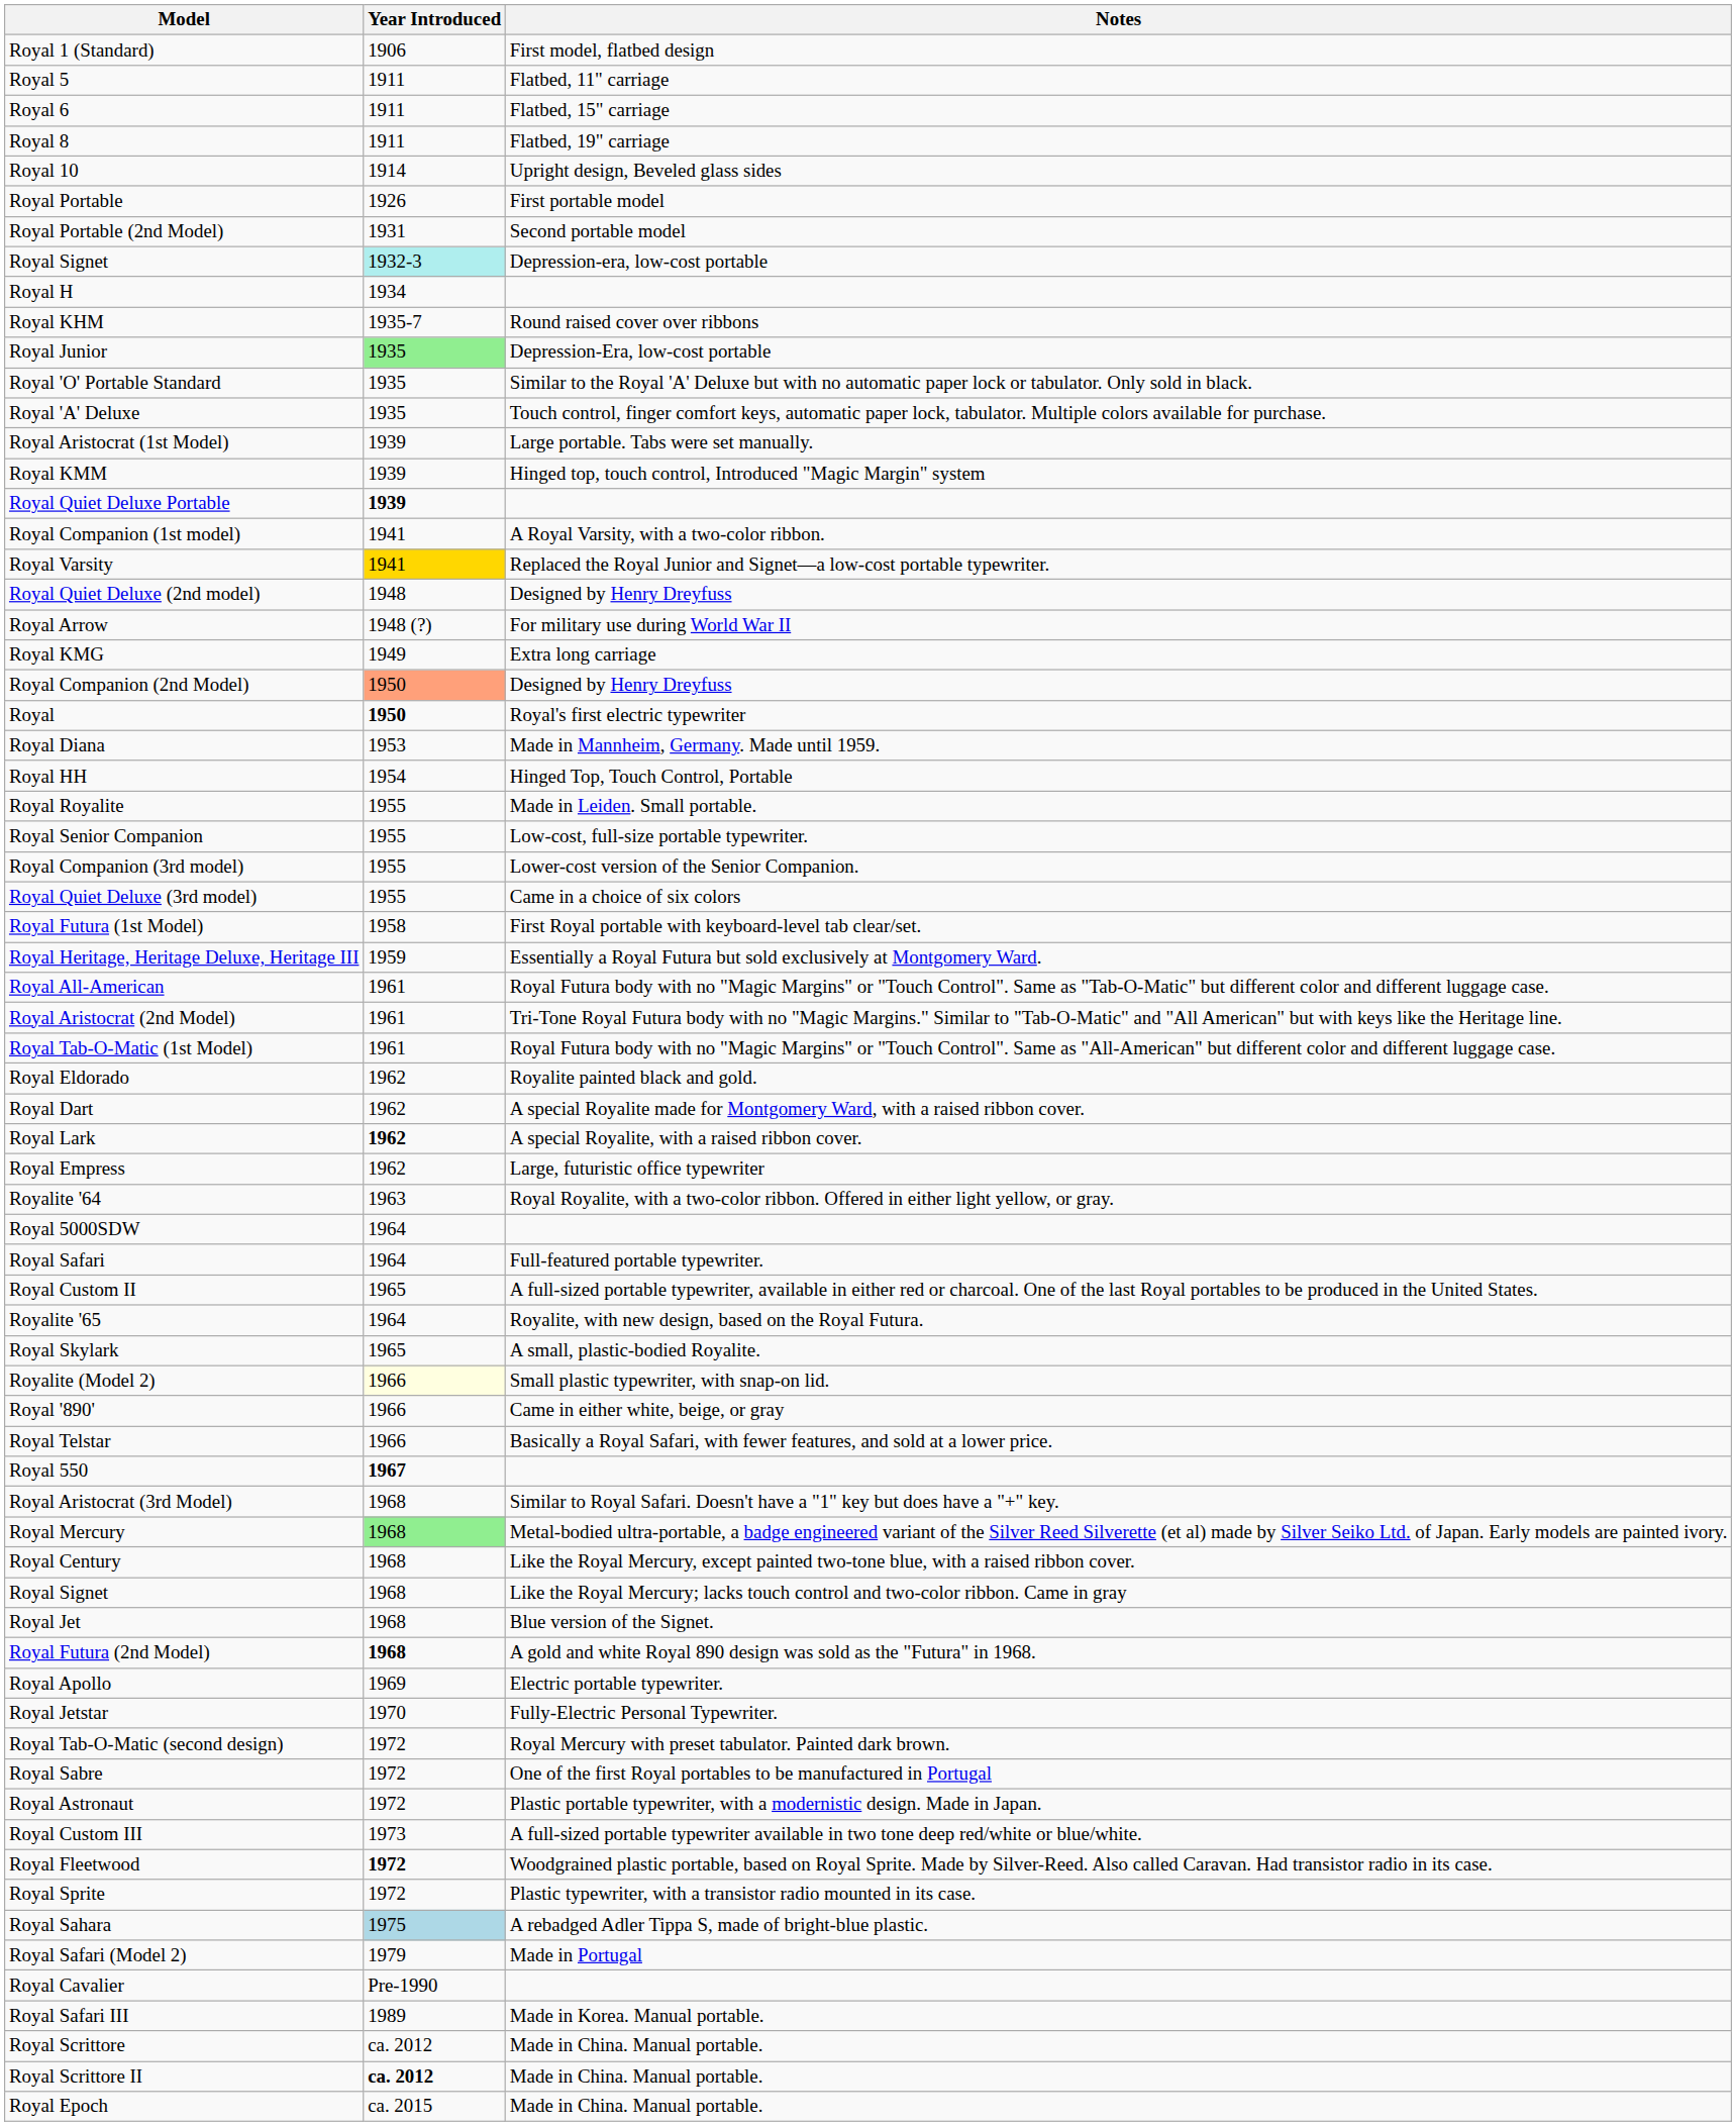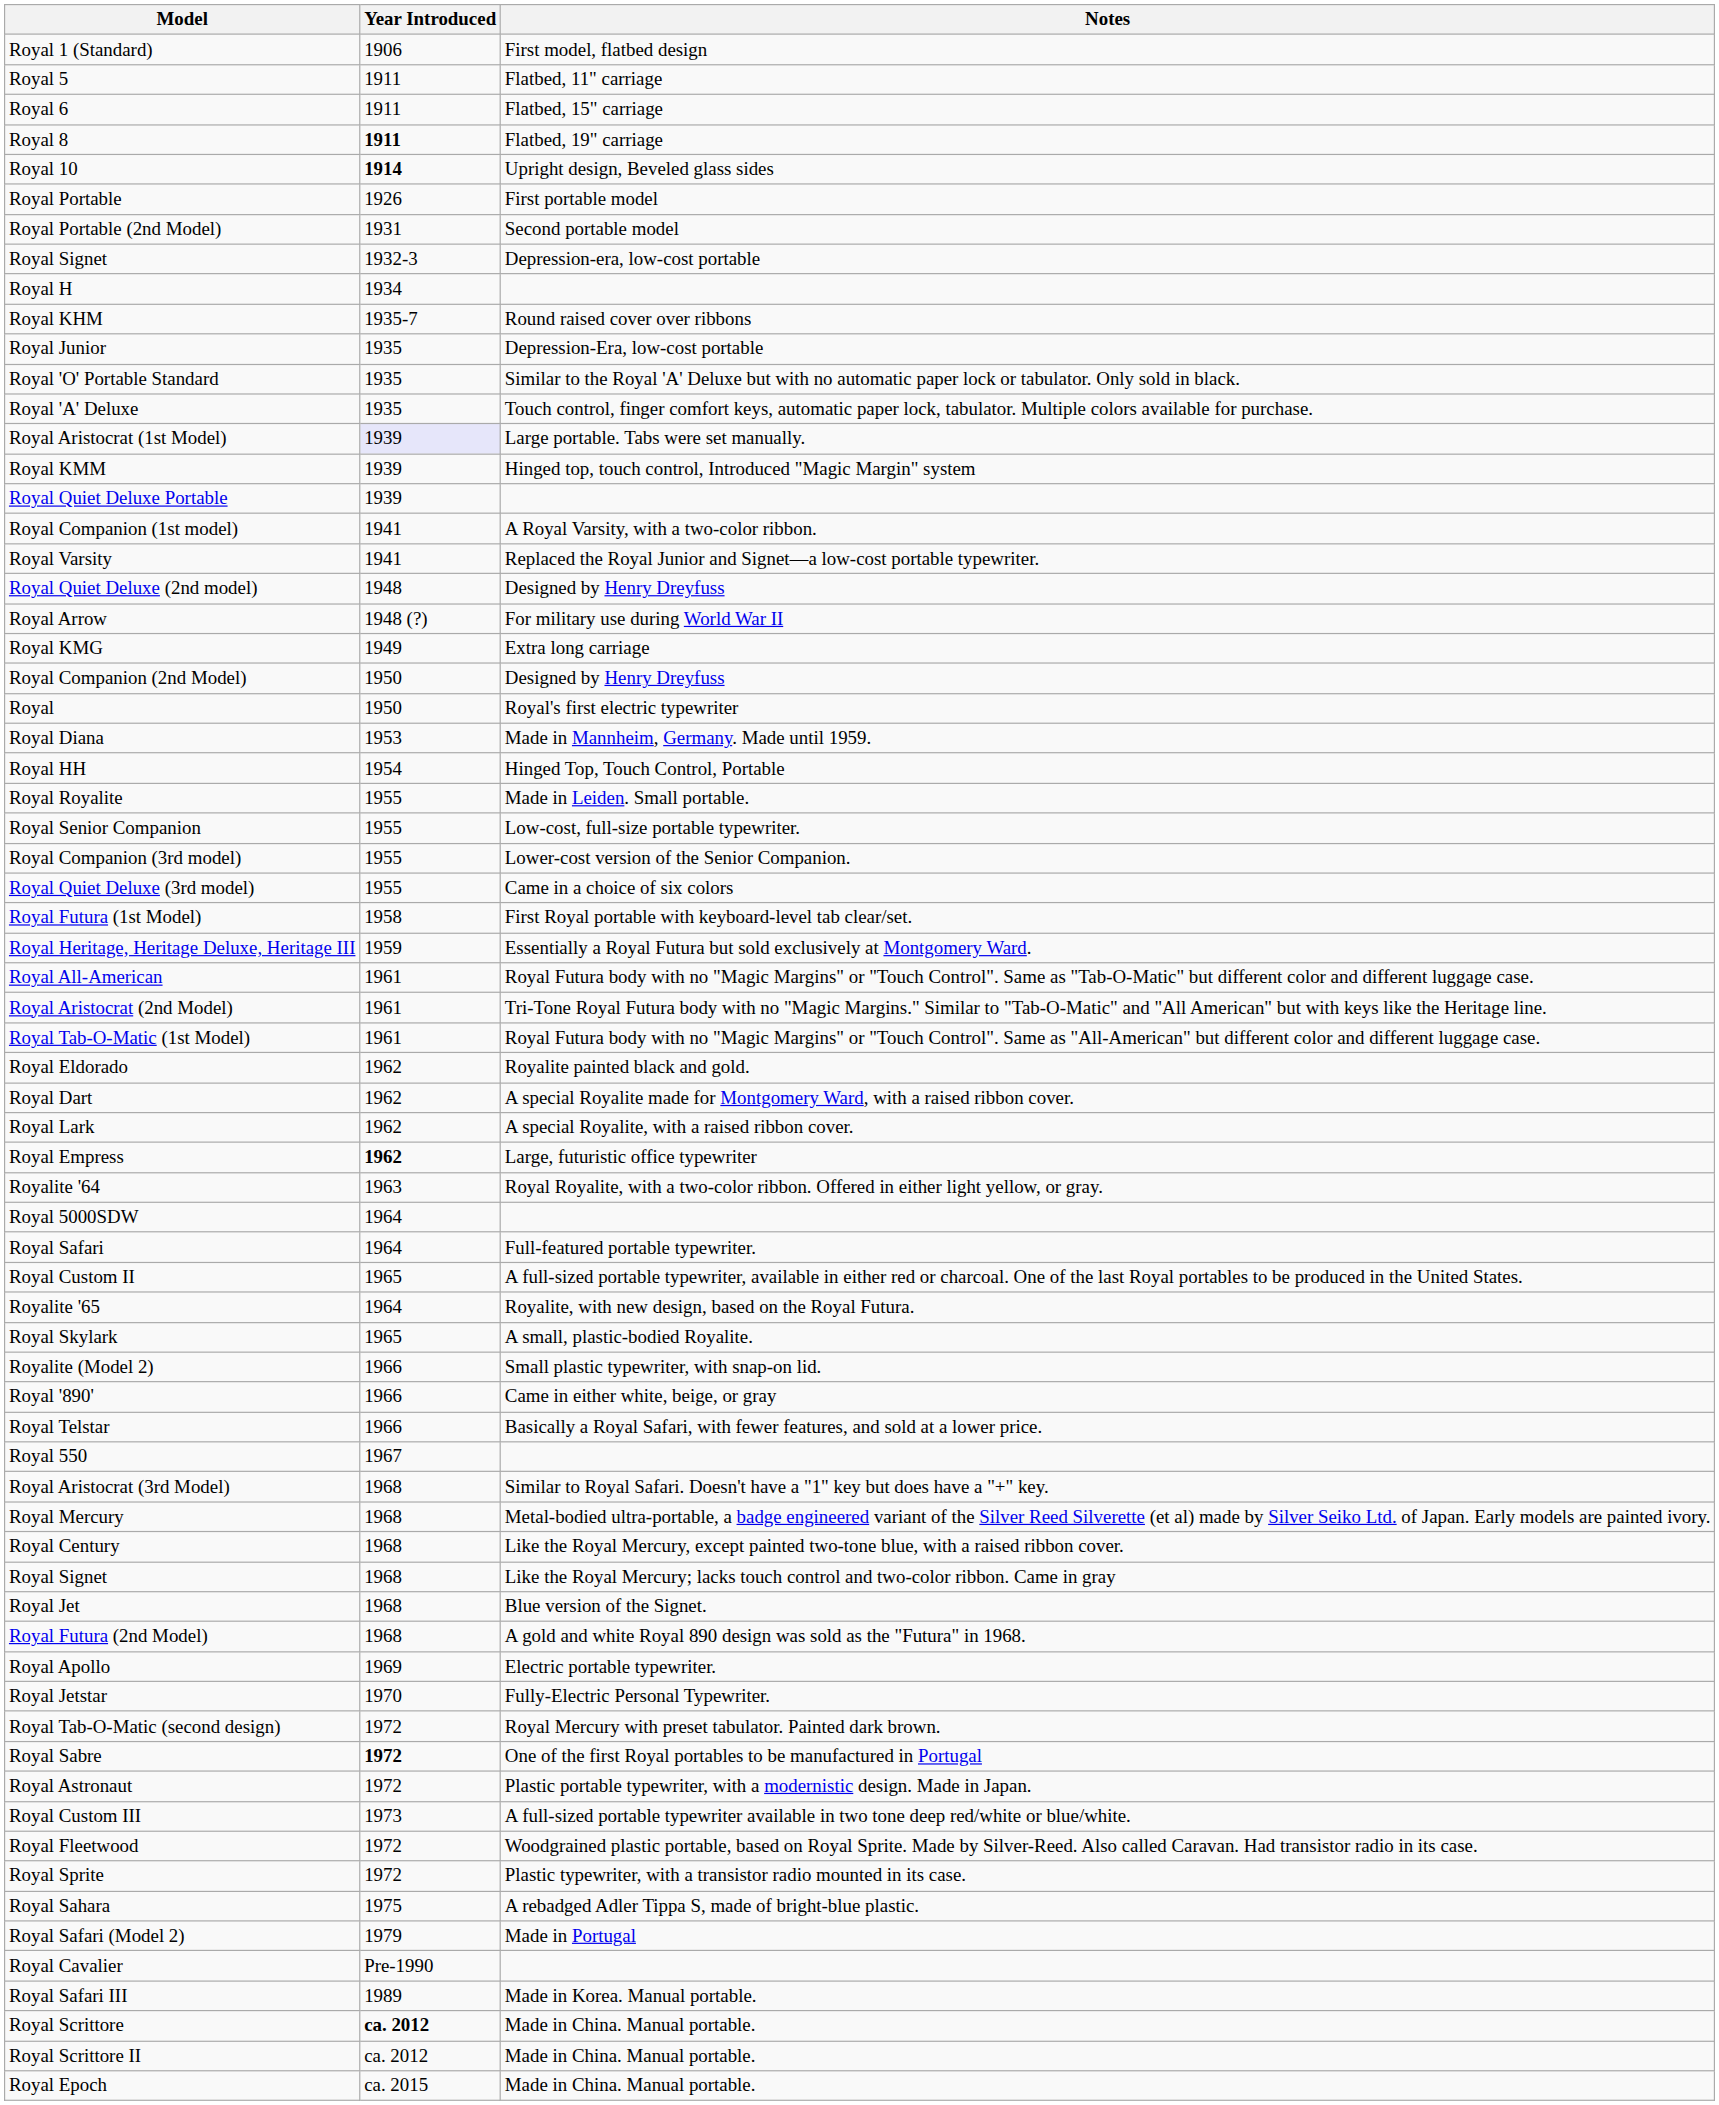Royal 8 | Year Introduced: normal -> bold
Royal 10 | Year Introduced: normal -> bold
Royal Signet / Depression-era, low-cost portable | Year Introduced: paleturquoise background -> no background
Royal Junior | Year Introduced: lightgreen background -> no background
Royal Aristocrat (1st Model) | Year Introduced: no background -> lavender background
Royal Quiet Deluxe Portable | Year Introduced: bold -> normal
Royal Varsity | Year Introduced: gold background -> no background
Royal Companion (2nd Model) | Year Introduced: lightsalmon background -> no background
Royal | Year Introduced: bold -> normal
Royal Lark | Year Introduced: bold -> normal
Royal Empress | Year Introduced: normal -> bold
Royalite (Model 2) | Year Introduced: lightyellow background -> no background
Royal 550 | Year Introduced: bold -> normal
Royal Mercury | Year Introduced: lightgreen background -> no background
Royal Futura (2nd Model) | Year Introduced: bold -> normal
Royal Sabre | Year Introduced: normal -> bold
Royal Fleetwood | Year Introduced: bold -> normal
Royal Sahara | Year Introduced: lightblue background -> no background
Royal Scrittore | Year Introduced: normal -> bold
Royal Scrittore II | Year Introduced: bold -> normal
